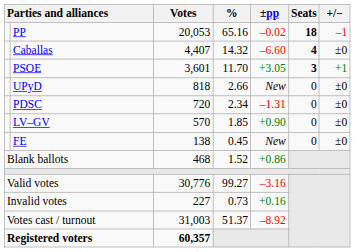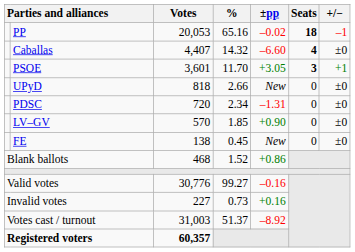Valid votes | ±pp: –3.16 -> –0.16
